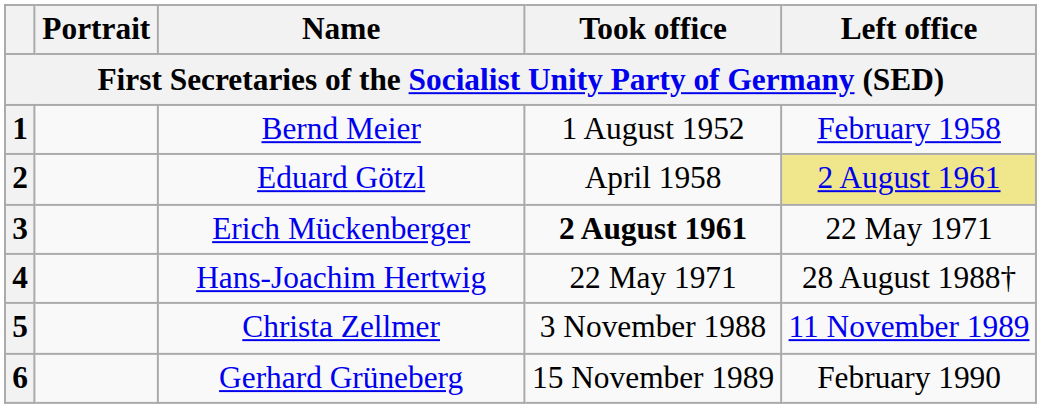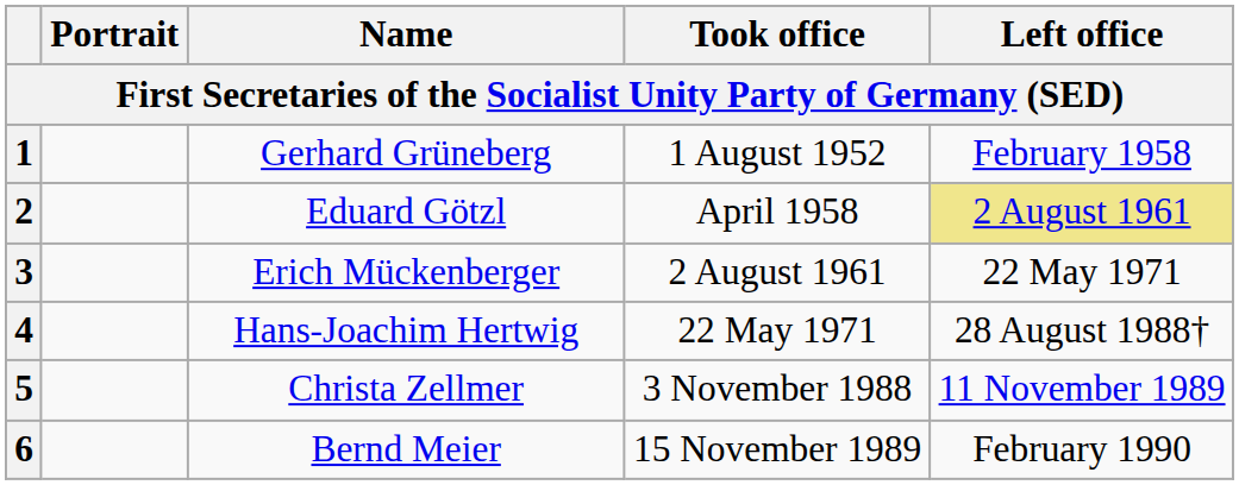1 | Name: Bernd Meier -> Gerhard Grüneberg
3 | Took office: bold -> normal
6 | Name: Gerhard Grüneberg -> Bernd Meier
